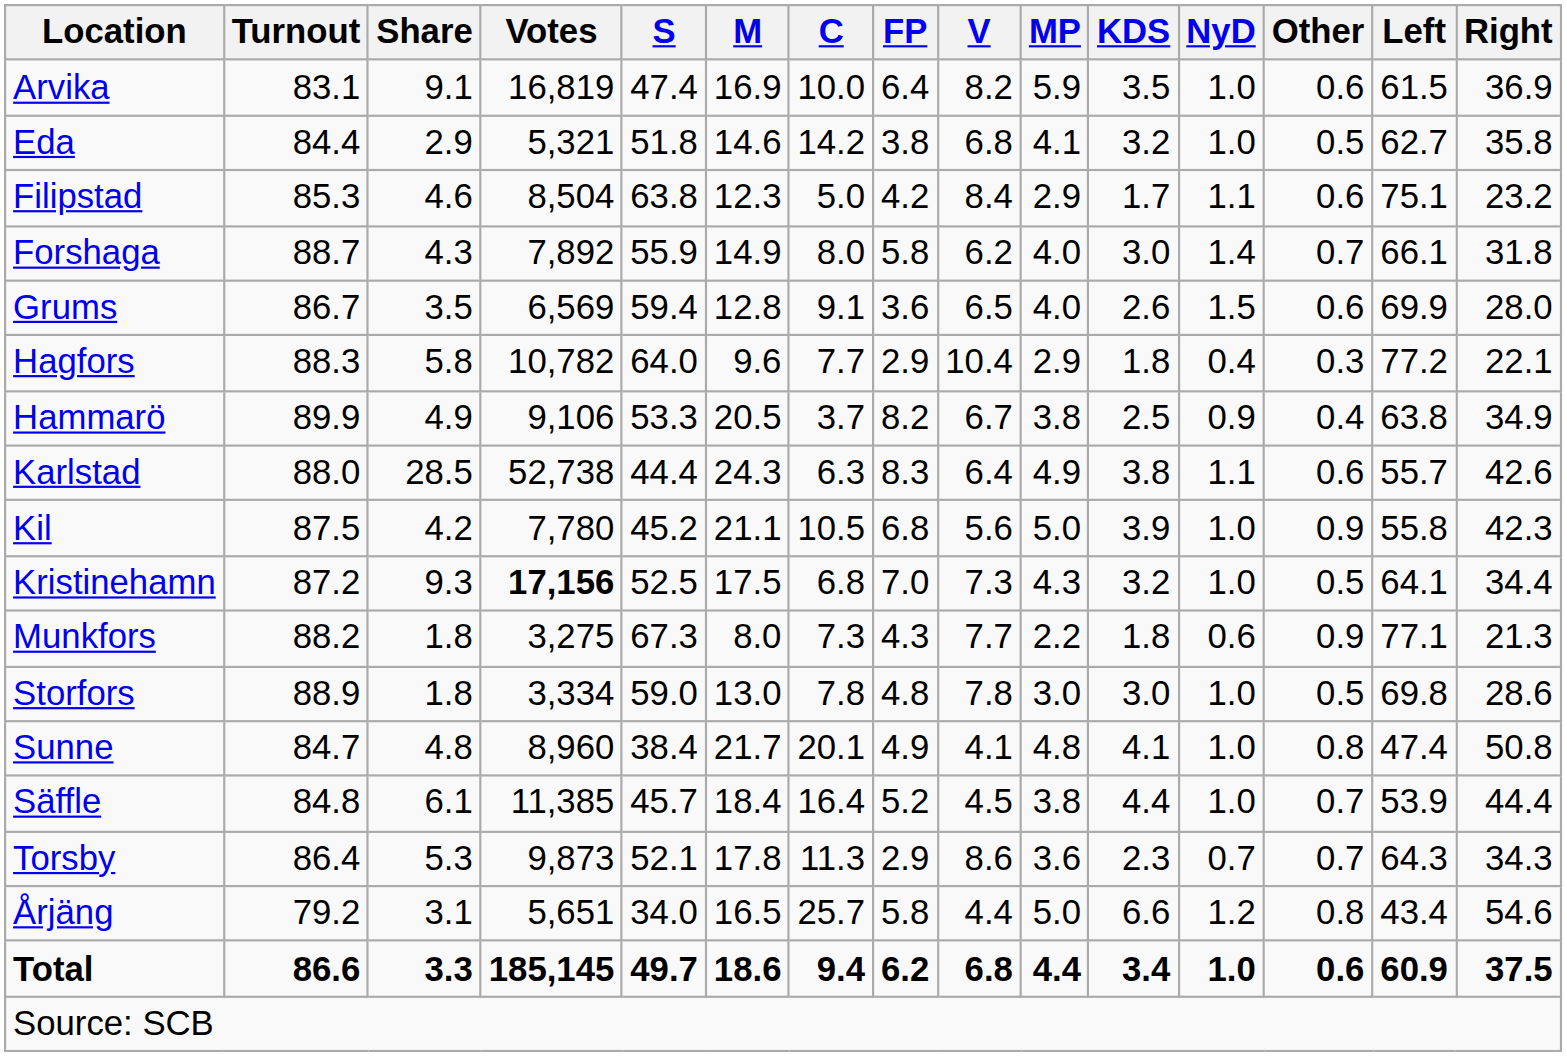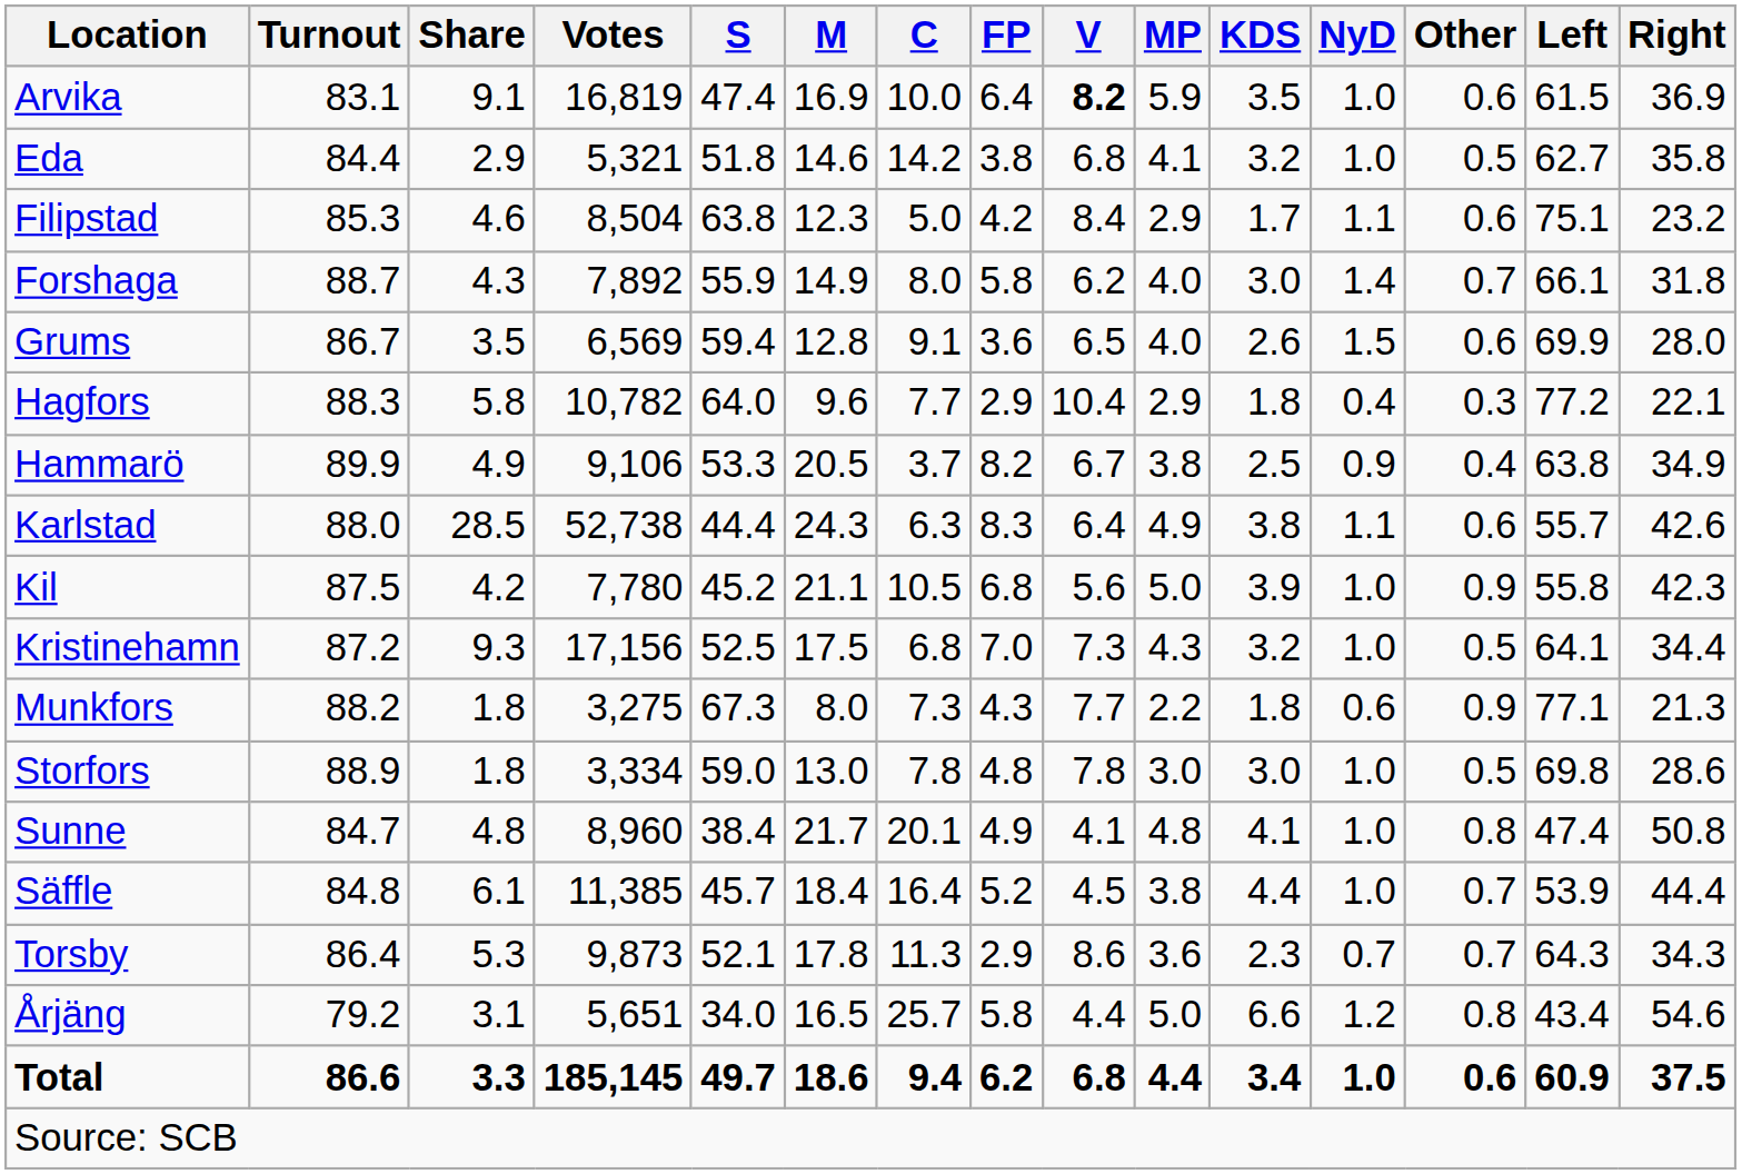Arvika | V: normal -> bold
Kristinehamn | Votes: bold -> normal
